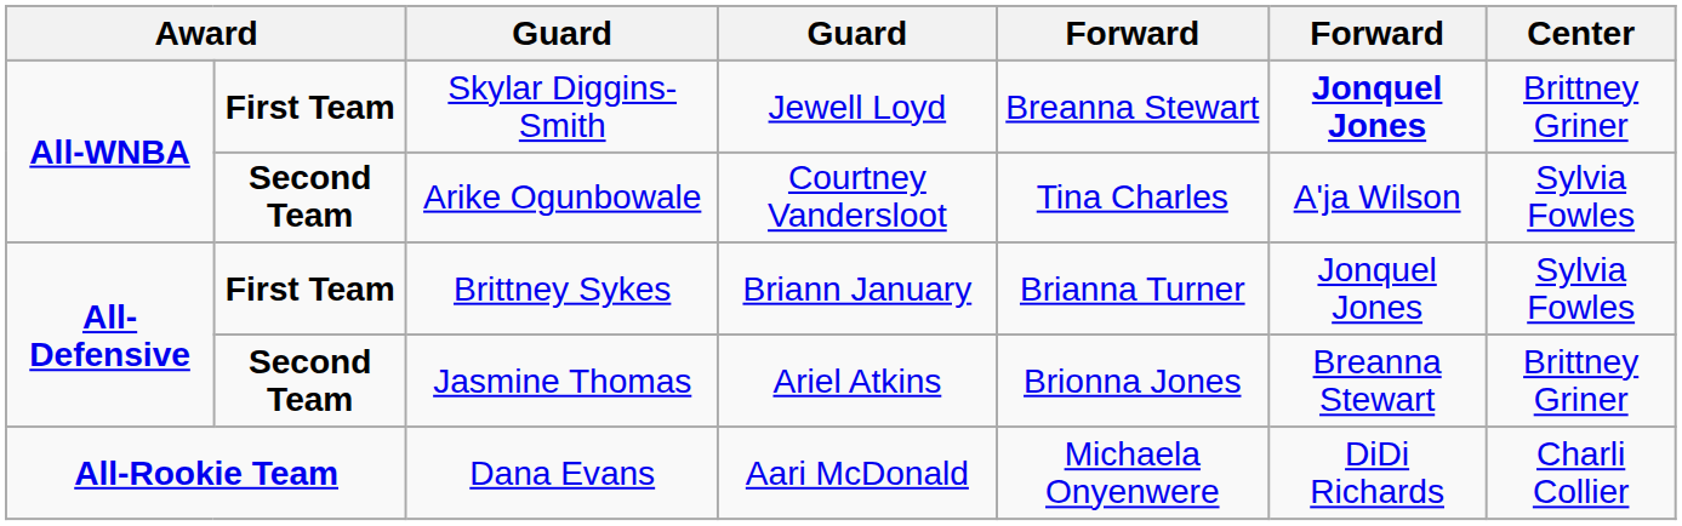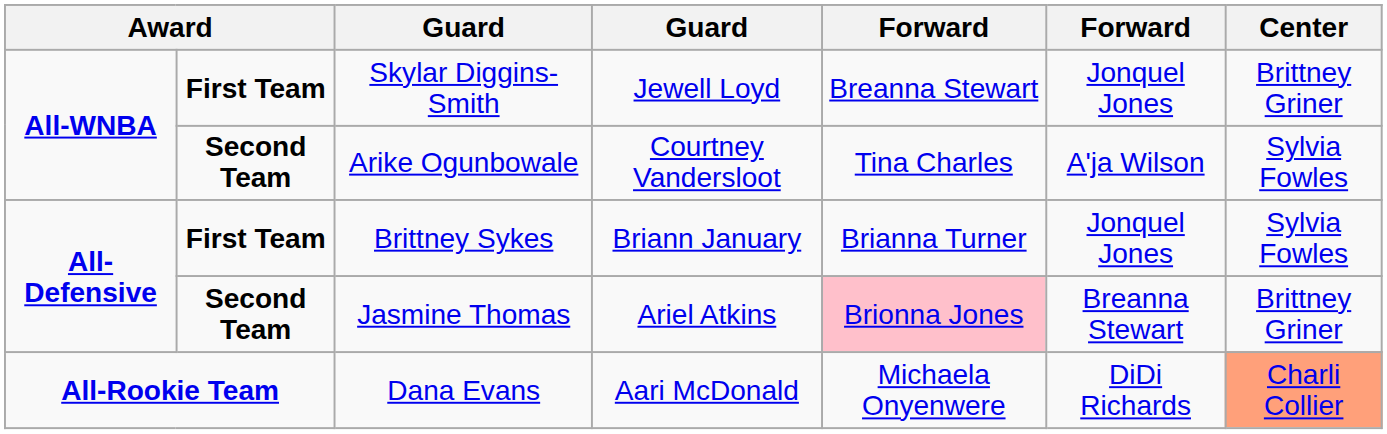row 2 | column 6: bold -> normal
row 5 | column 5: no background -> pink background
row 6 | Center: no background -> lightsalmon background
